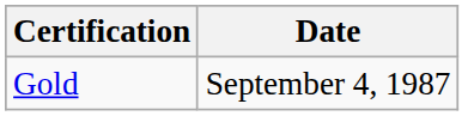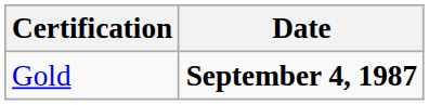Gold | Date: normal -> bold
